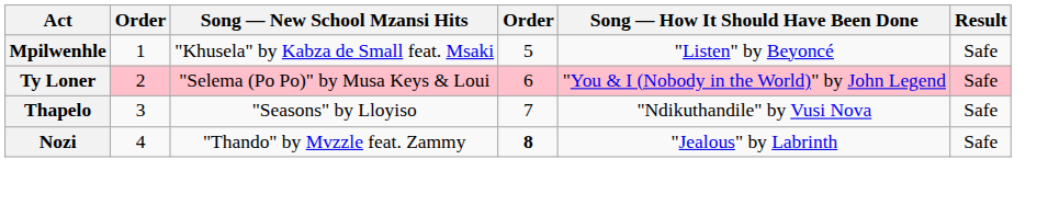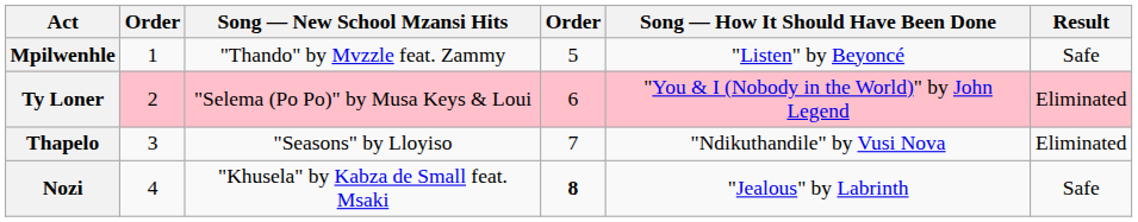Mpilwenhle | Song — New School Mzansi Hits: "Khusela" by Kabza de Small feat. Msaki -> "Thando" by Mvzzle feat. Zammy
Ty Loner | Result: Safe -> Eliminated
Thapelo | Result: Safe -> Eliminated
Nozi | Song — New School Mzansi Hits: "Thando" by Mvzzle feat. Zammy -> "Khusela" by Kabza de Small feat. Msaki
